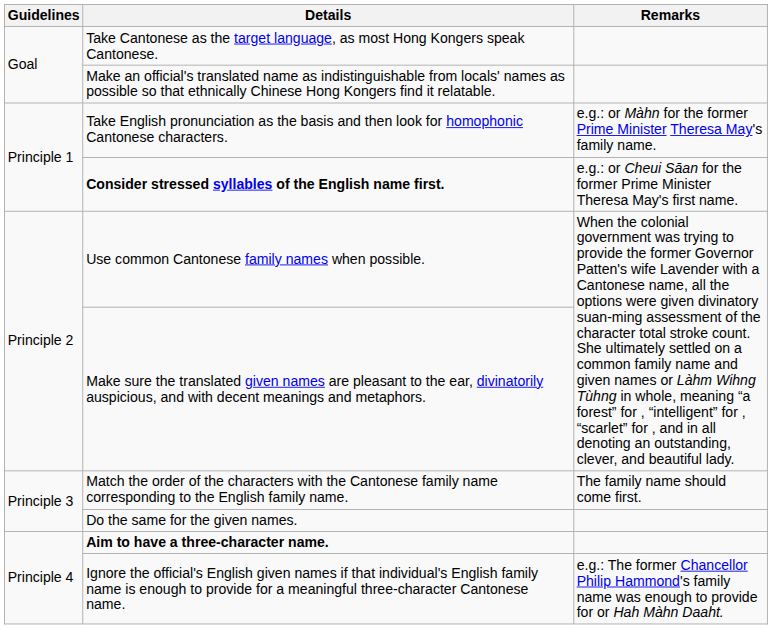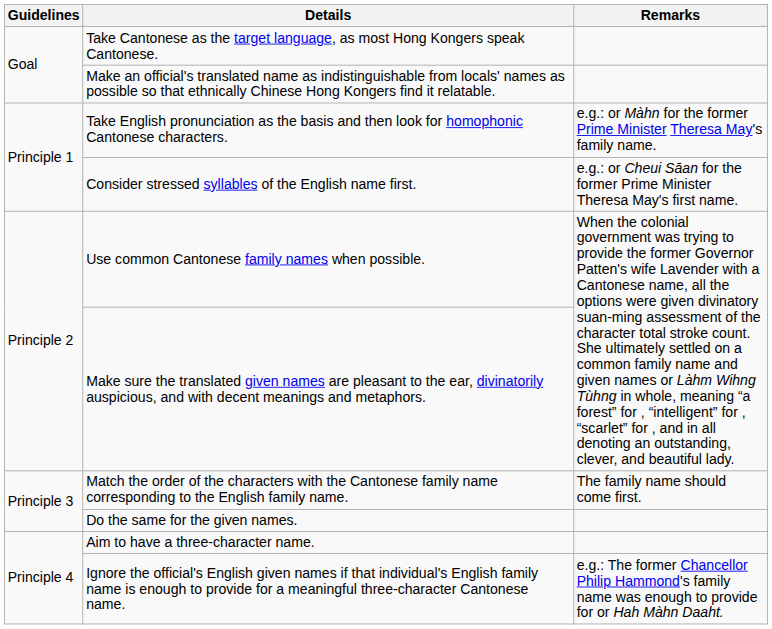Consider stressed syllables of the English name first. | Details: bold -> normal
Aim to have a three-character name. | Details: bold -> normal
